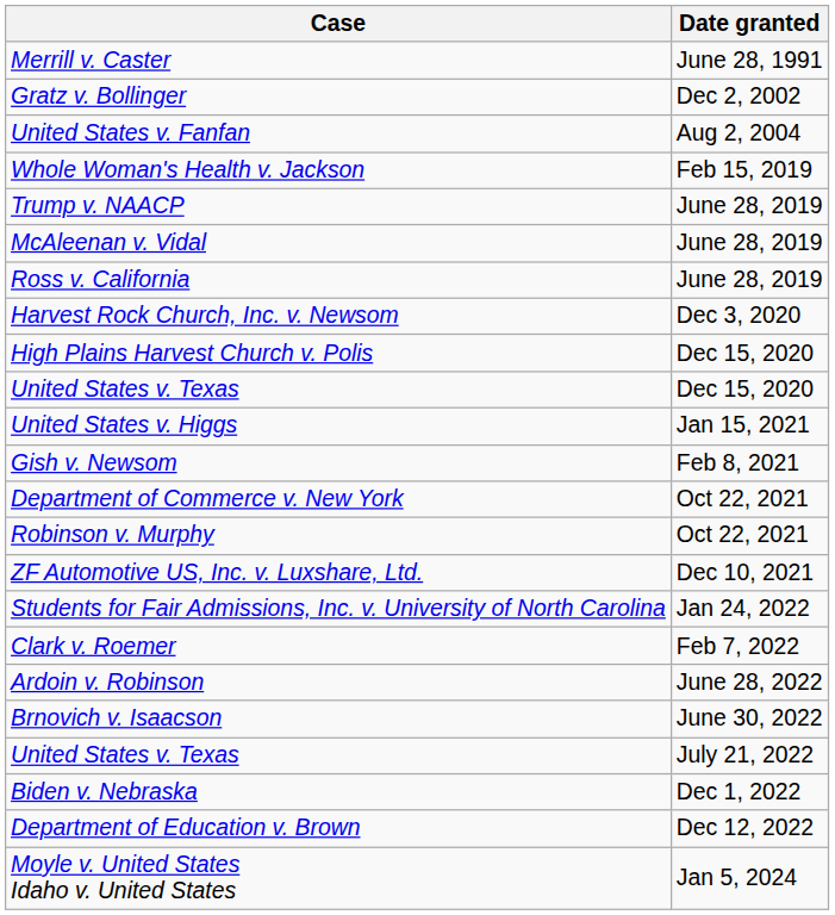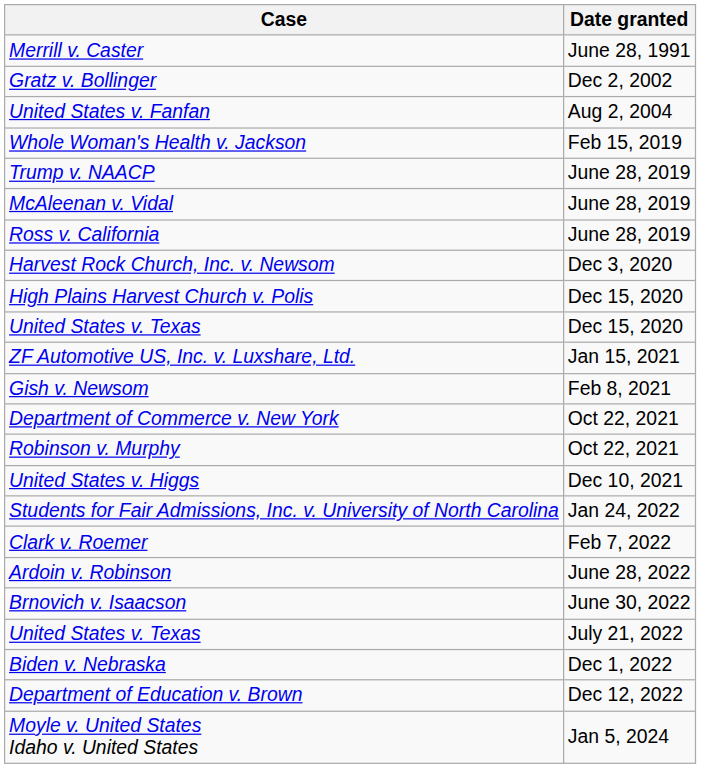row 12 | Case: United States v. Higgs -> ZF Automotive US, Inc. v. Luxshare, Ltd.
row 16 | Case: ZF Automotive US, Inc. v. Luxshare, Ltd. -> United States v. Higgs
